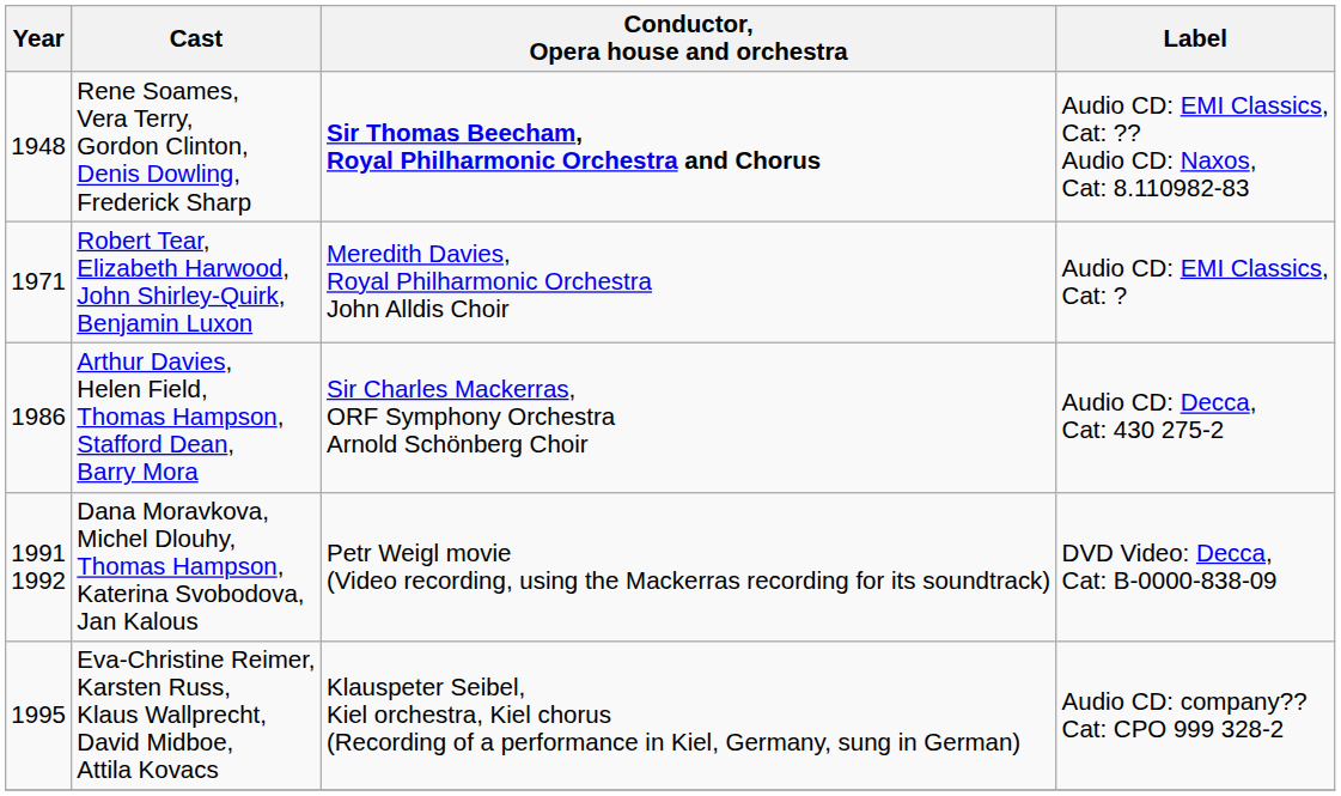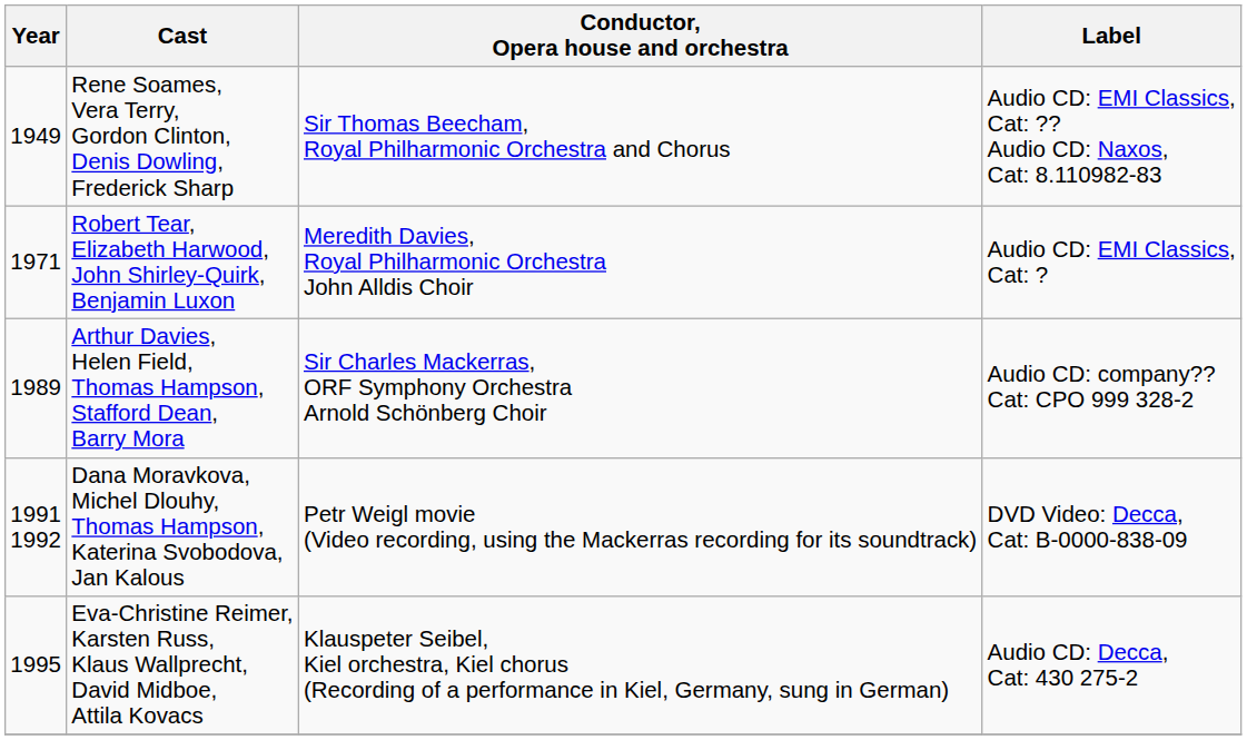row 2 | Year: 1948 -> 1949
row 2 | Conductor, Opera house and orchestra: bold -> normal
row 4 | Year: 1986 -> 1989
row 4 | Label: Audio CD: Decca, Cat: 430 275-2 -> Audio CD: company?? Cat: CPO 999 328-2
row 6 | Label: Audio CD: company?? Cat: CPO 999 328-2 -> Audio CD: Decca, Cat: 430 275-2
